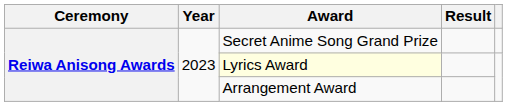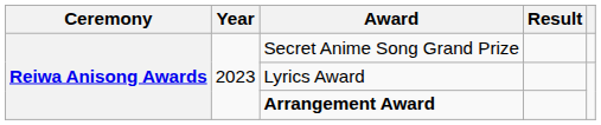Lyrics Award | Award: lightyellow background -> no background
Arrangement Award | Award: normal -> bold
